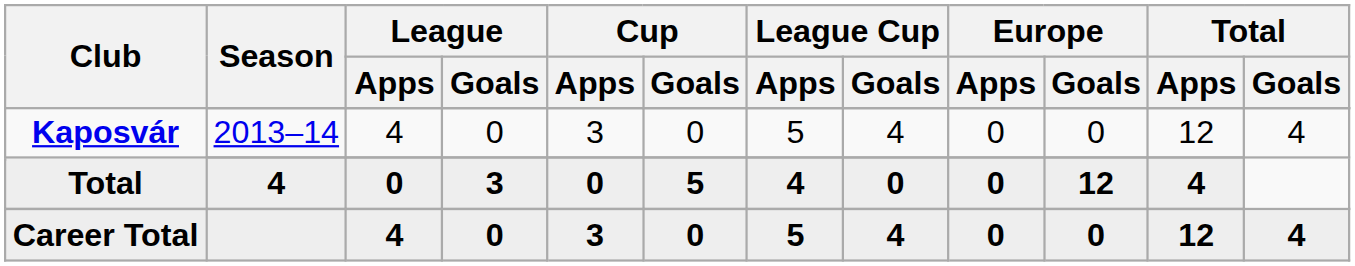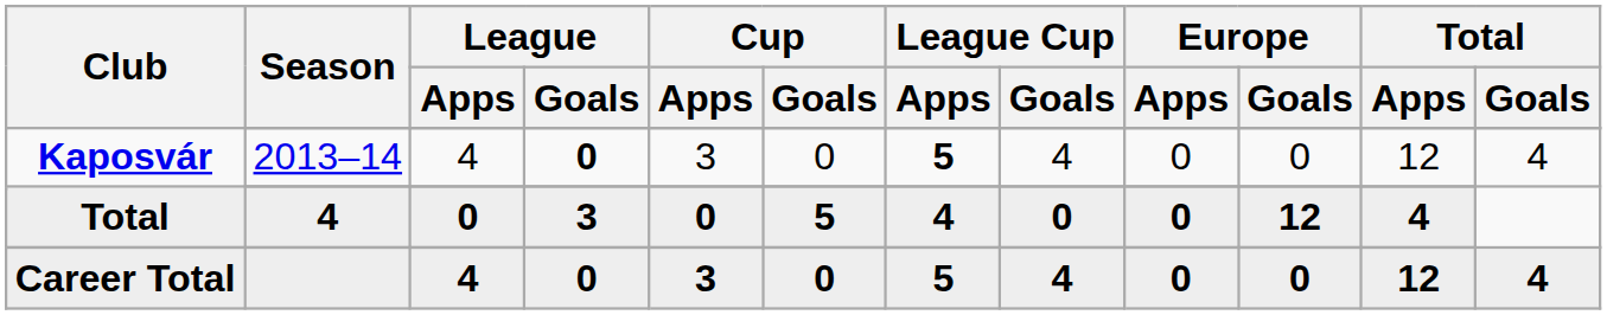Kaposvár / 2013–14 | League / Goals: normal -> bold
Kaposvár / 2013–14 | League Cup / Apps: normal -> bold
